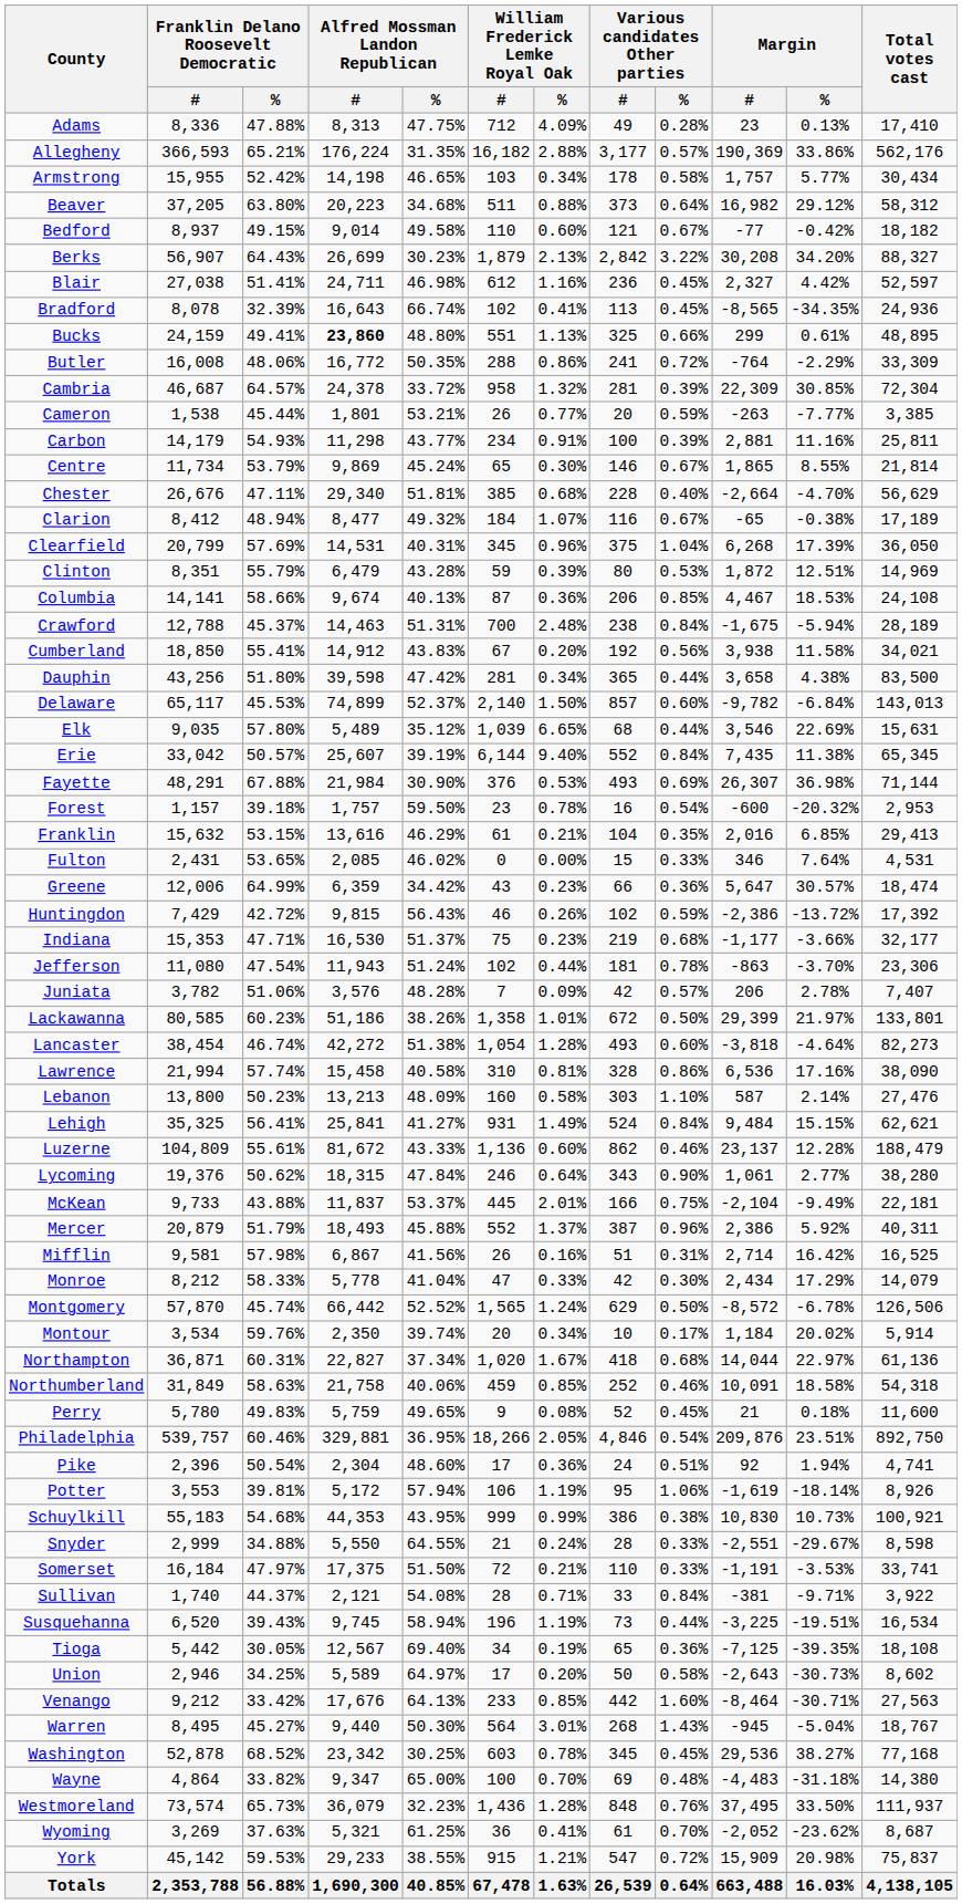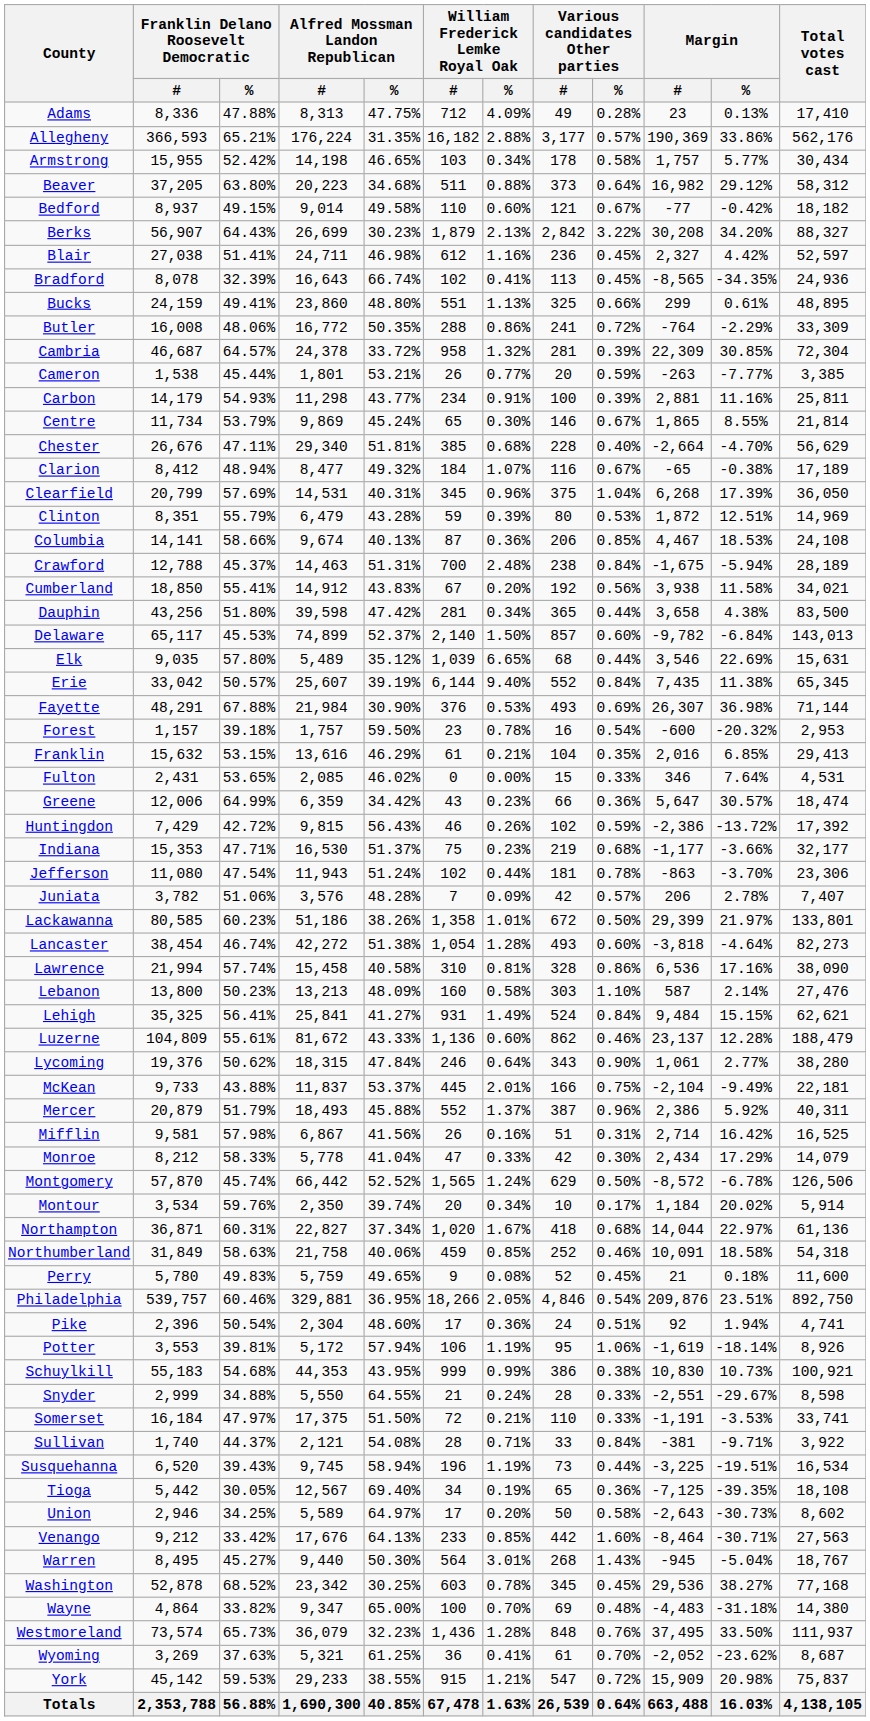Bucks | Alfred Mossman Landon Republican / #: bold -> normal
